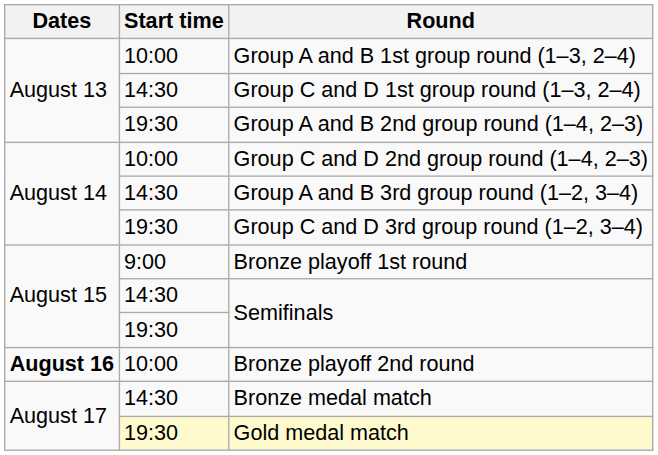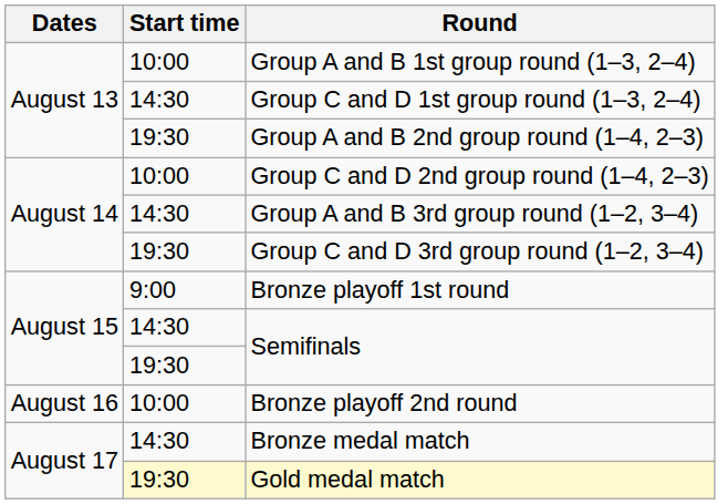Bronze playoff 2nd round | Dates: bold -> normal
